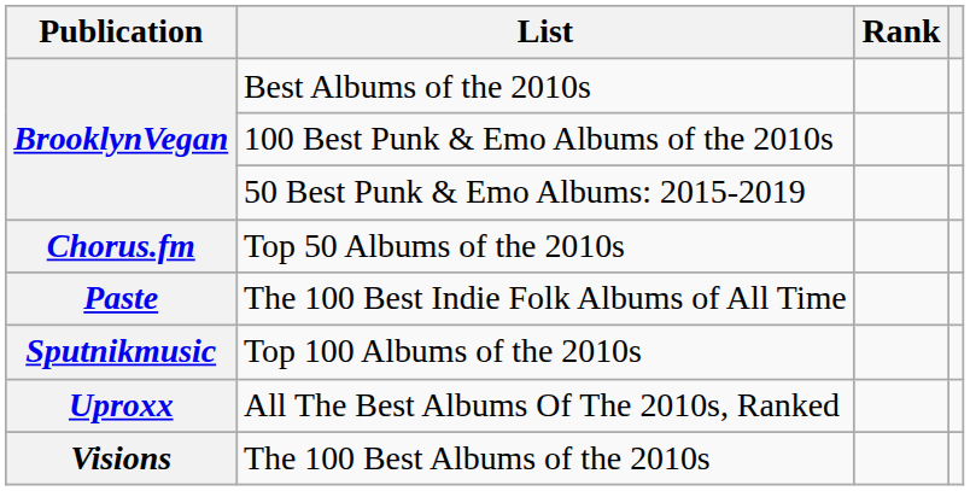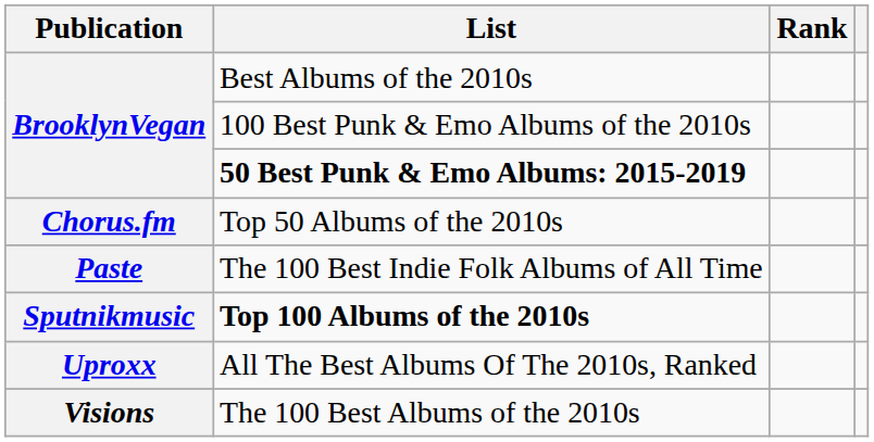50 Best Punk & Emo Albums: 2015-2019 | List: normal -> bold
Top 100 Albums of the 2010s | List: normal -> bold
